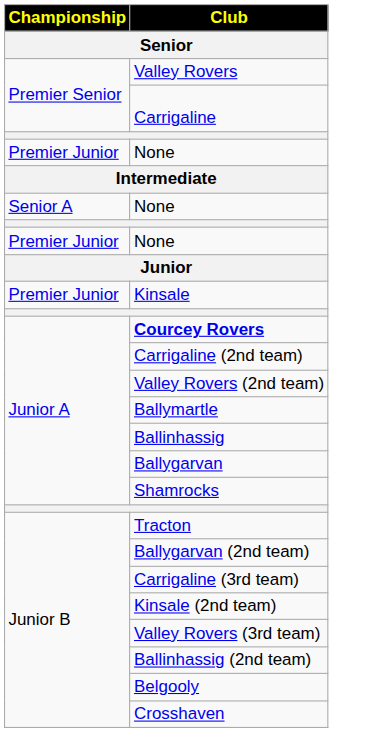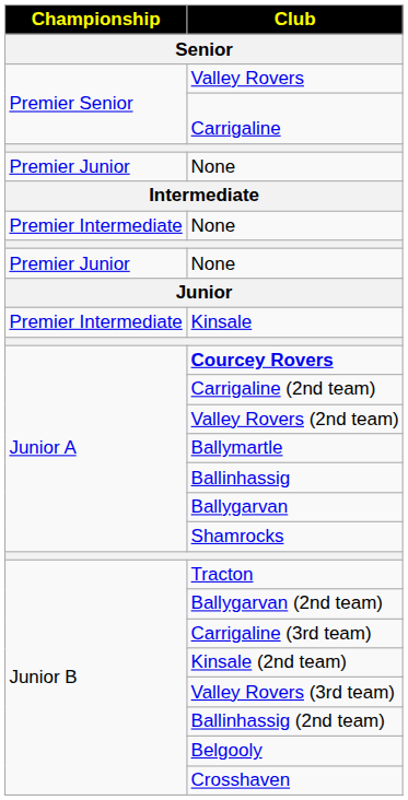row 8 | Championship: Senior A -> Premier Intermediate
row 12 | Championship: Premier Junior -> Premier Intermediate
